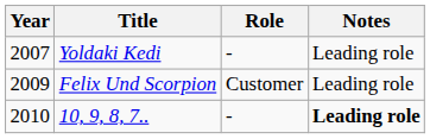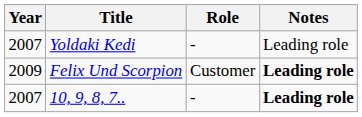Felix Und Scorpion | Notes: normal -> bold
10, 9, 8, 7.. | Year: 2010 -> 2007
